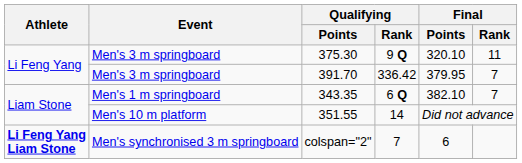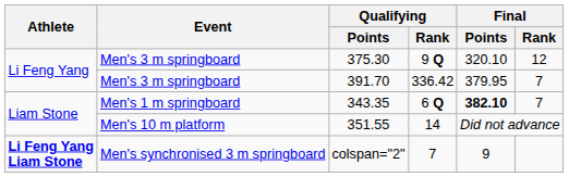375.30 | Final / Rank: 11 -> 12
343.35 | Final / Points: normal -> bold
colspan="2" | Final / Points: 6 -> 9
